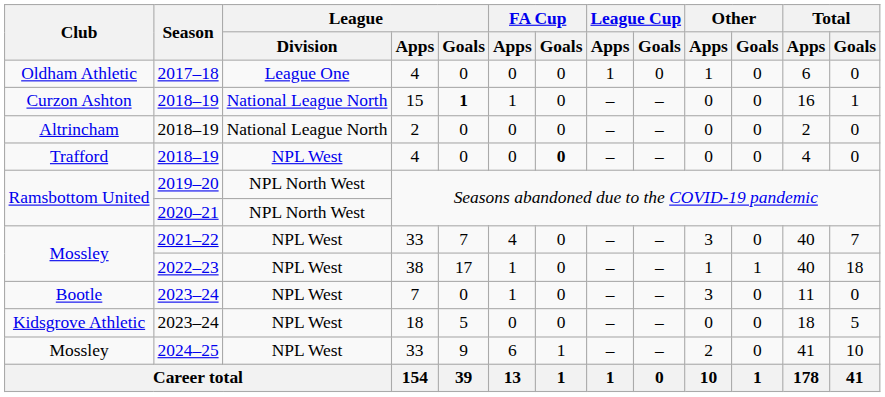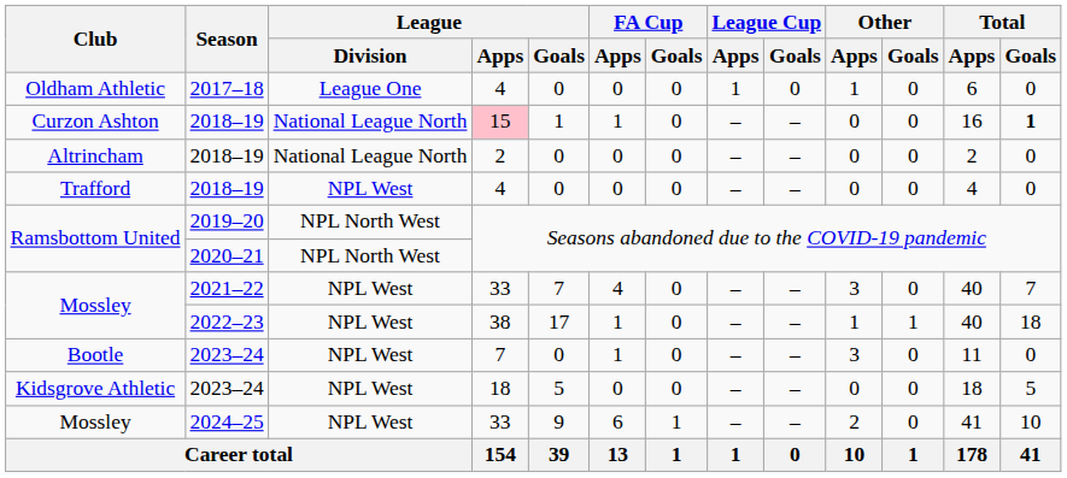Curzon Ashton | League / Apps: no background -> pink background
Curzon Ashton | League / Goals: bold -> normal
Curzon Ashton | Total / Goals: normal -> bold
Trafford | FA Cup / Goals: bold -> normal
